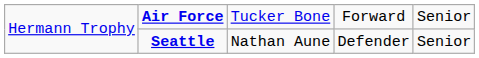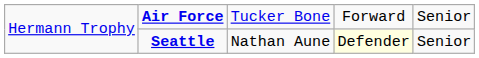Hermann Trophy / Seattle | column 4: no background -> lightyellow background
